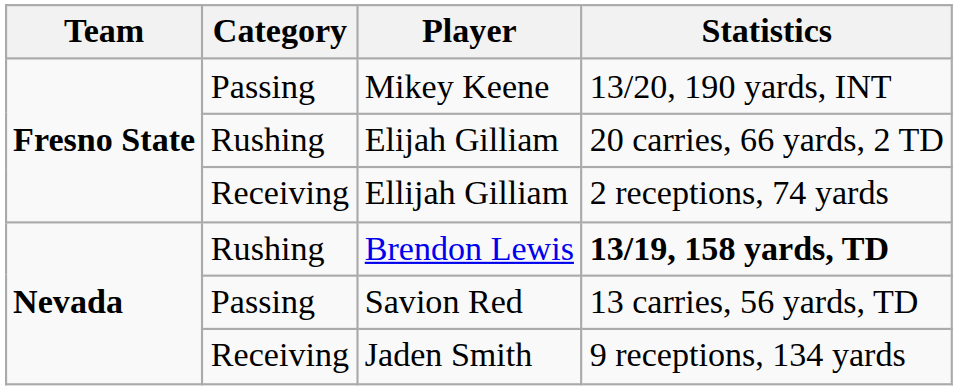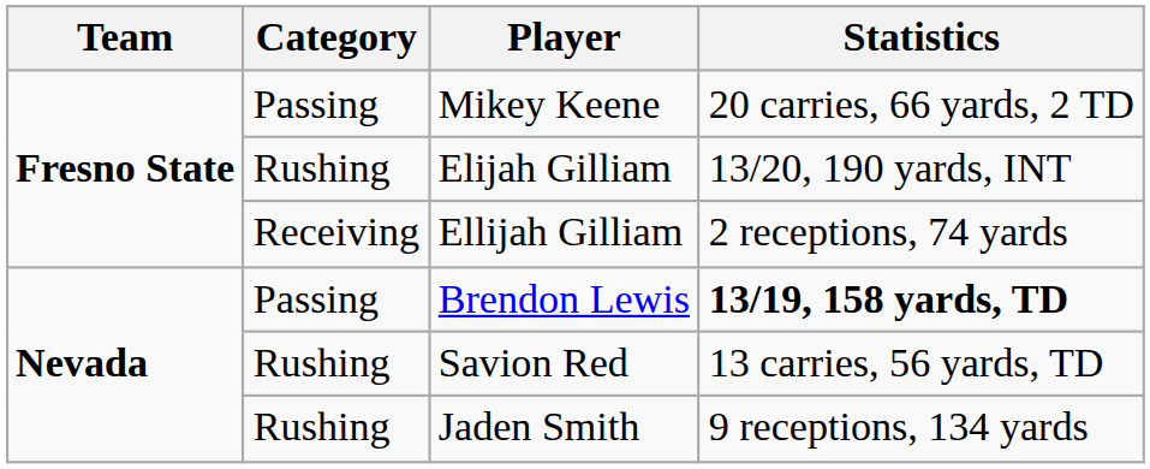Mikey Keene | Statistics: 13/20, 190 yards, INT -> 20 carries, 66 yards, 2 TD
Elijah Gilliam | Statistics: 20 carries, 66 yards, 2 TD -> 13/20, 190 yards, INT
Brendon Lewis | Category: Rushing -> Passing
Savion Red | Category: Passing -> Rushing
Jaden Smith | Category: Receiving -> Rushing
